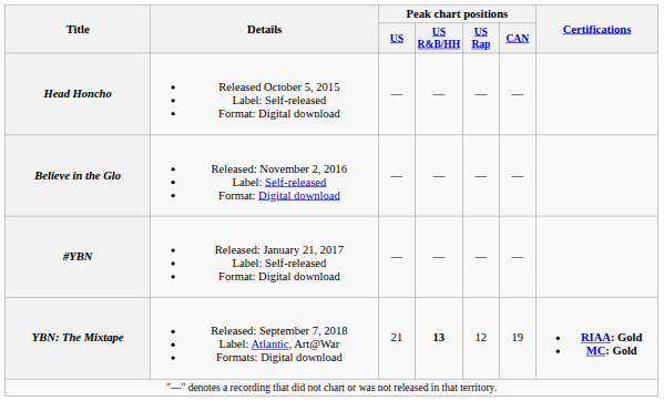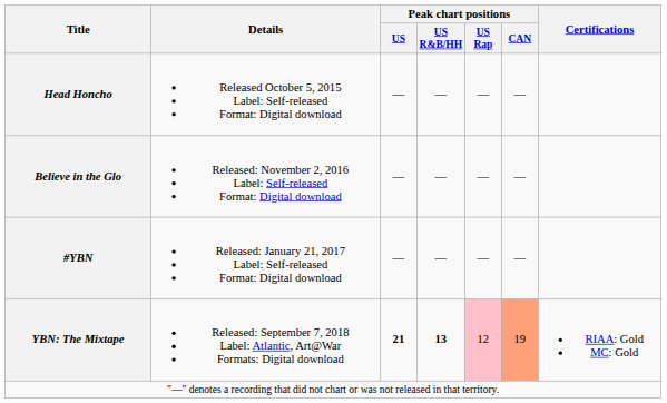YBN: The Mixtape | Peak chart positions / US: normal -> bold
YBN: The Mixtape | Peak chart positions / US Rap: no background -> pink background
YBN: The Mixtape | Peak chart positions / CAN: no background -> lightsalmon background
YBN: The Mixtape | Certifications: bold -> normal
